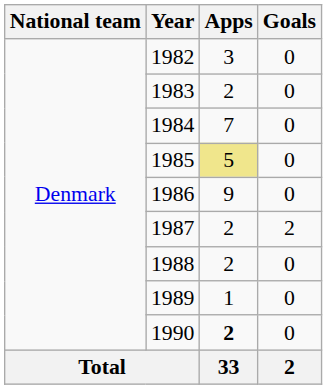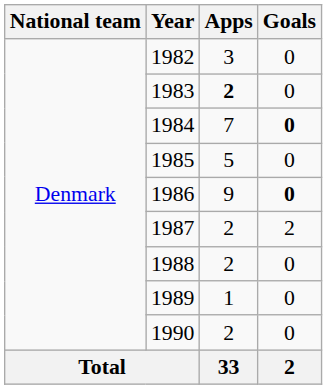1983 | Apps: normal -> bold
1984 | Goals: normal -> bold
1985 | Apps: khaki background -> no background
1986 | Goals: normal -> bold
1990 | Apps: bold -> normal
